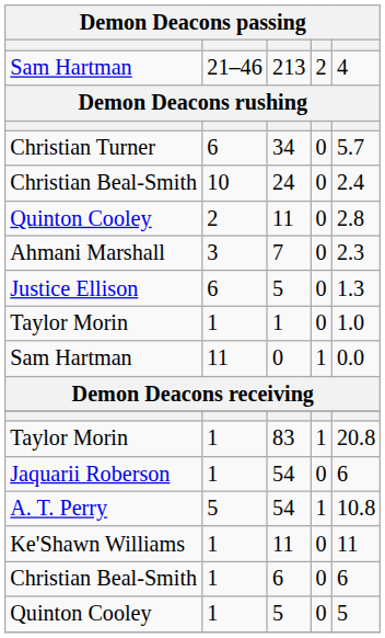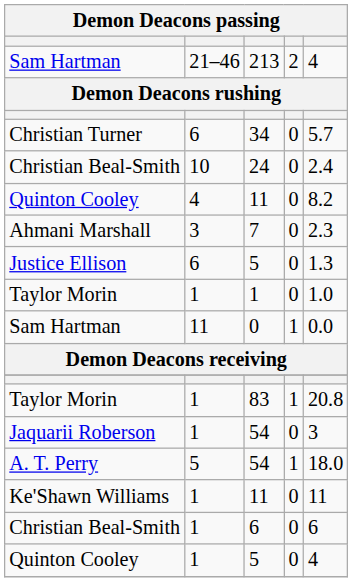Quinton Cooley / 11 | column 2: 2 -> 4
Quinton Cooley / 11 | column 5: 2.8 -> 8.2
Jaquarii Roberson / 54 | column 5: 6 -> 3
A. T. Perry / 54 | column 5: 10.8 -> 18.0
Quinton Cooley / 5 | column 5: 5 -> 4
